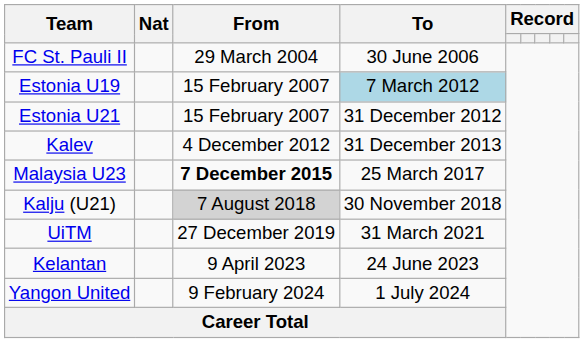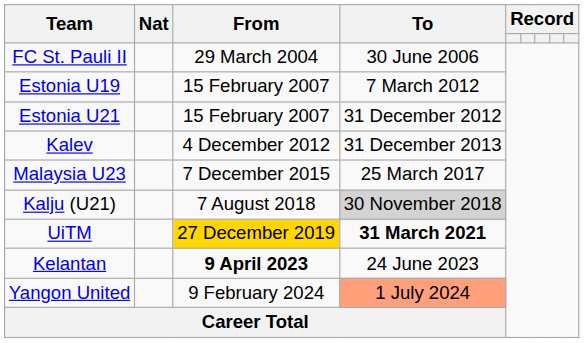Estonia U19 | To: lightblue background -> no background
Malaysia U23 | From: bold -> normal
Kalju (U21) | From: lightgrey background -> no background
Kalju (U21) | To: no background -> lightgrey background
UiTM | From: no background -> gold background
UiTM | To: normal -> bold
Kelantan | From: normal -> bold
Yangon United | To: no background -> lightsalmon background
